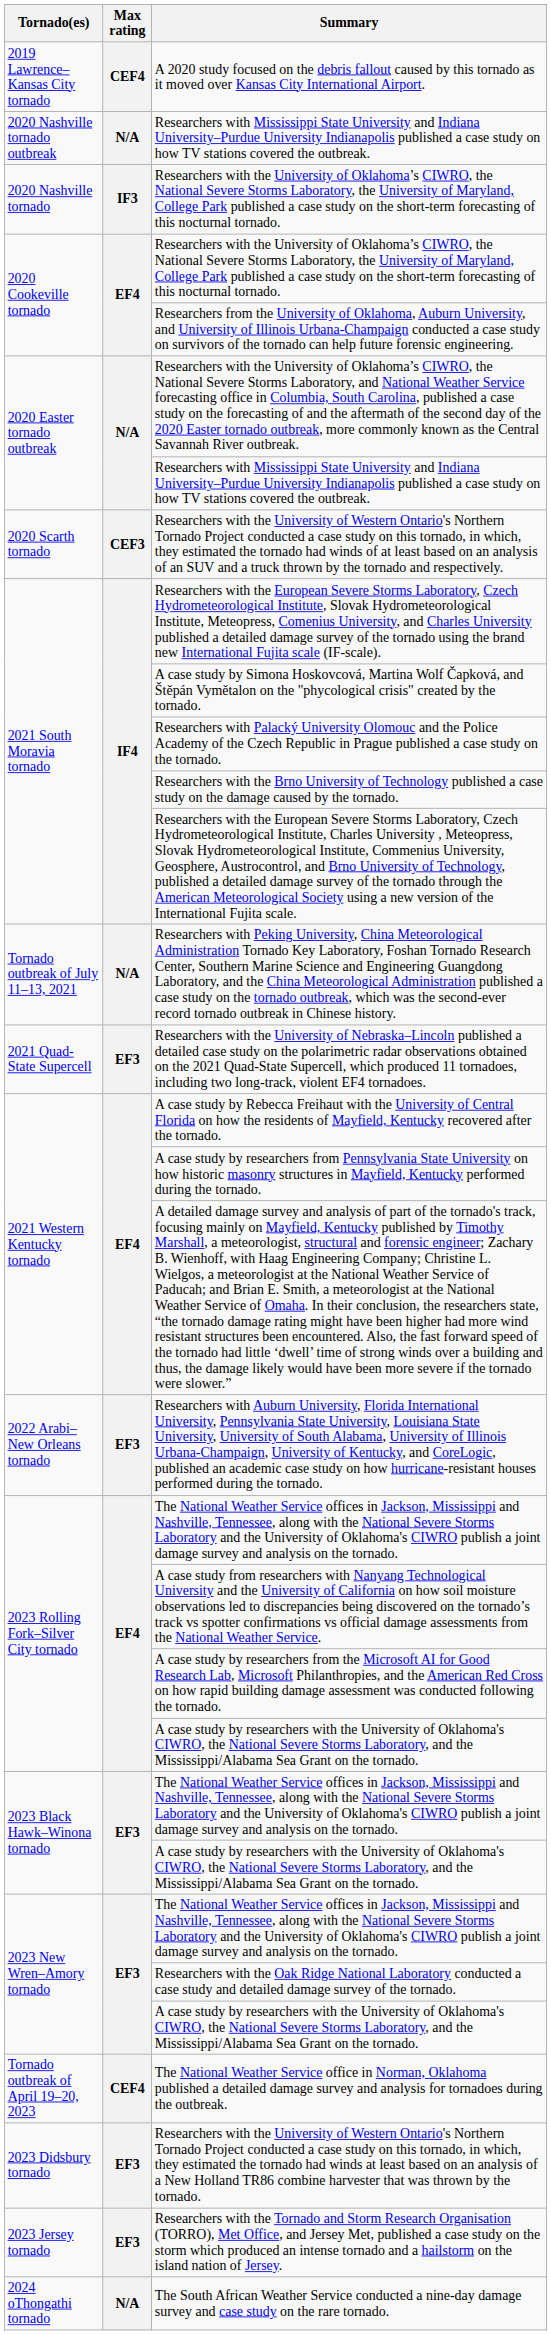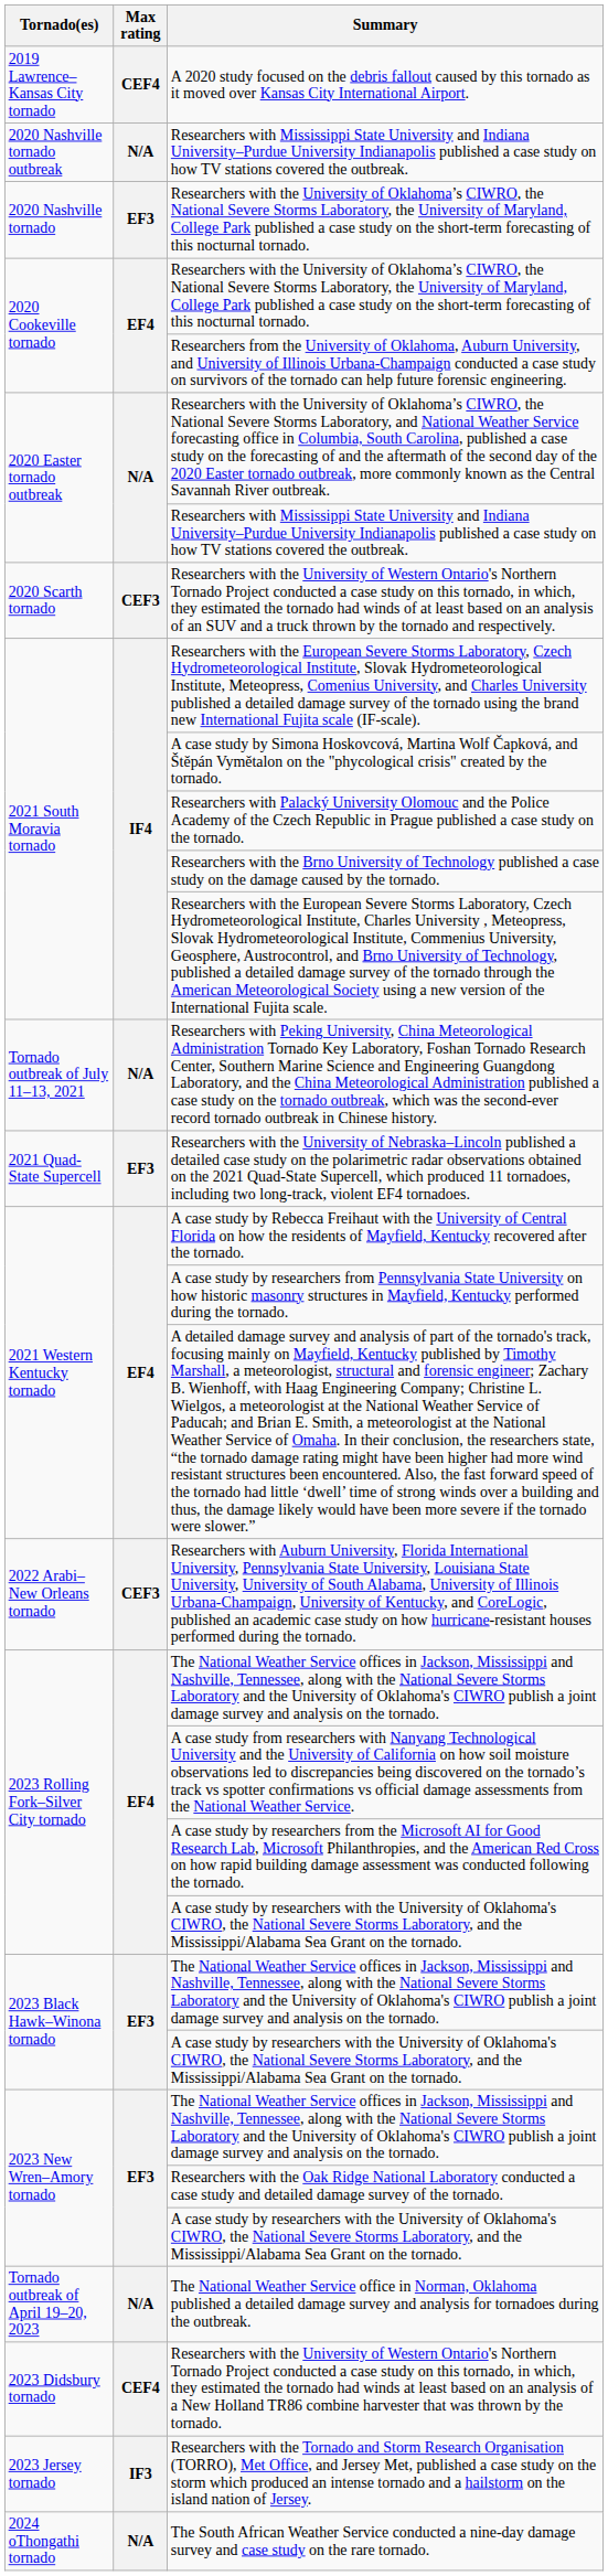row 4 | Max rating: IF3 -> EF3
row 20 | Max rating: EF3 -> CEF3
row 30 | Max rating: CEF4 -> N/A
row 31 | Max rating: EF3 -> CEF4
row 32 | Max rating: EF3 -> IF3
